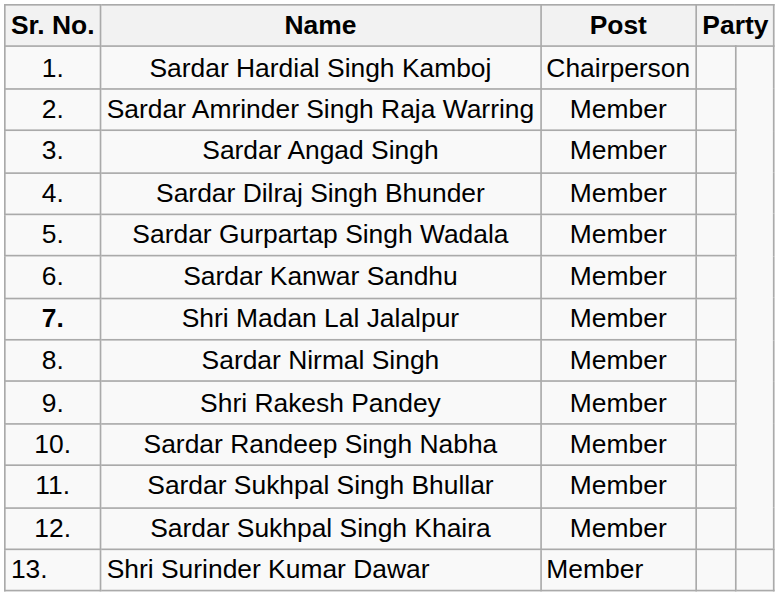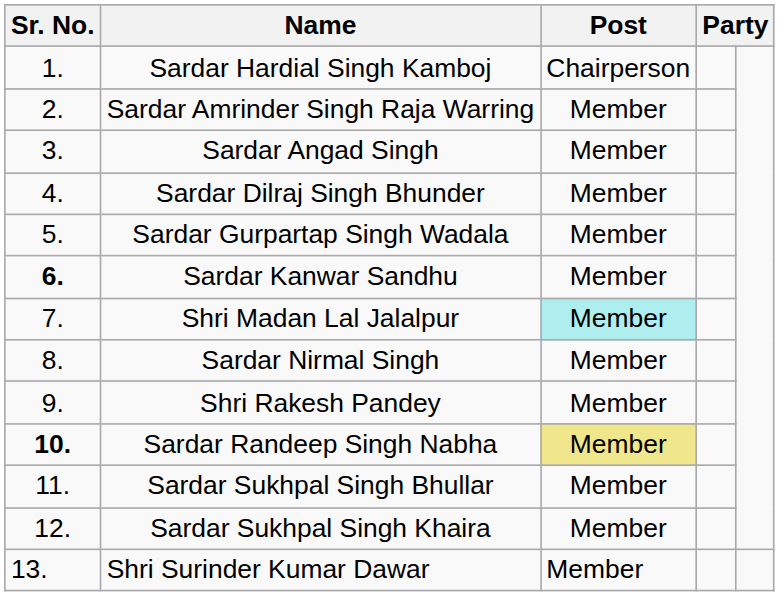Sardar Kanwar Sandhu | Sr. No.: normal -> bold
Shri Madan Lal Jalalpur | Sr. No.: bold -> normal
Shri Madan Lal Jalalpur | Post: no background -> paleturquoise background
Sardar Randeep Singh Nabha | Sr. No.: normal -> bold
Sardar Randeep Singh Nabha | Post: no background -> khaki background
